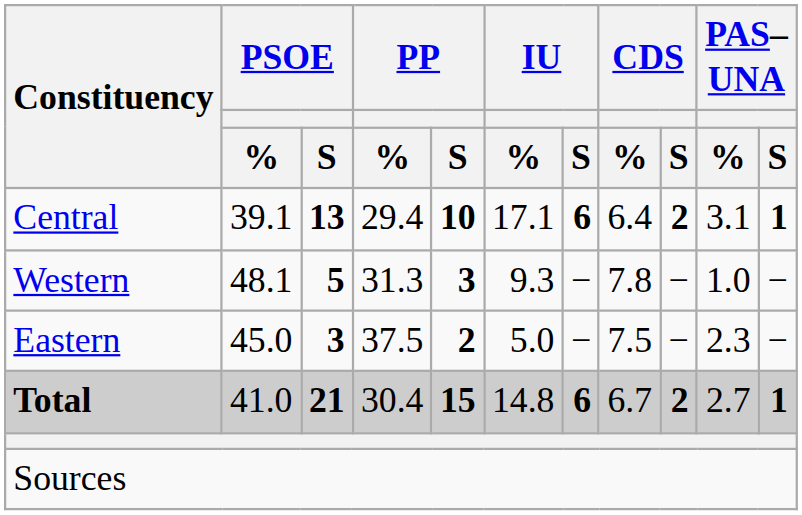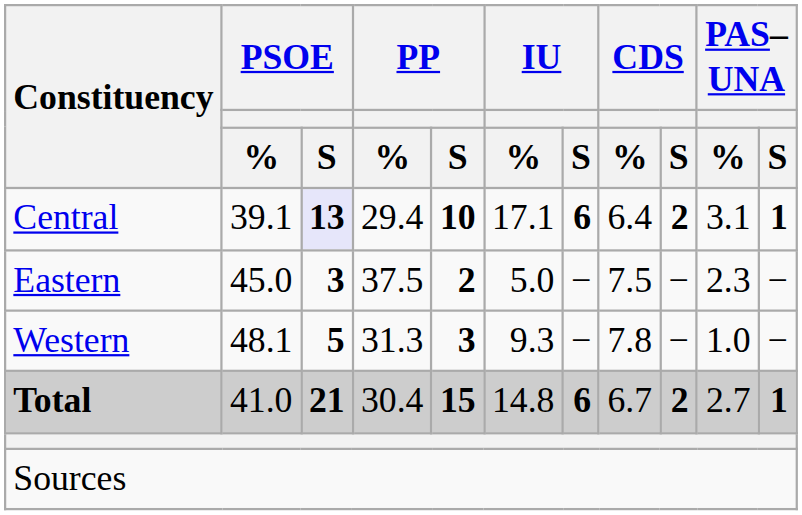Central | PSOE / S: no background -> lavender background
rows swapped: Eastern <-> Western
